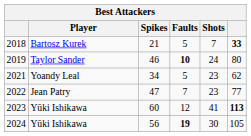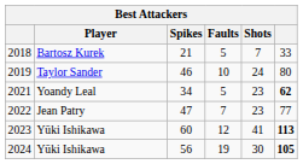2018 | column 6: bold -> normal
2019 | Faults: bold -> normal
2021 | column 6: normal -> bold
2024 | Faults: bold -> normal
2024 | column 6: normal -> bold
